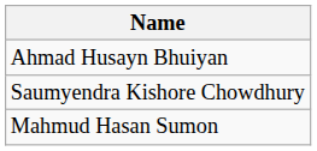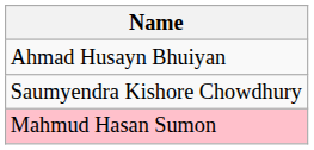row 4 | column 1: no background -> pink background
